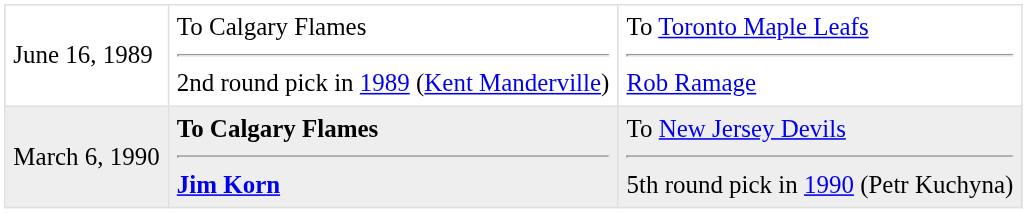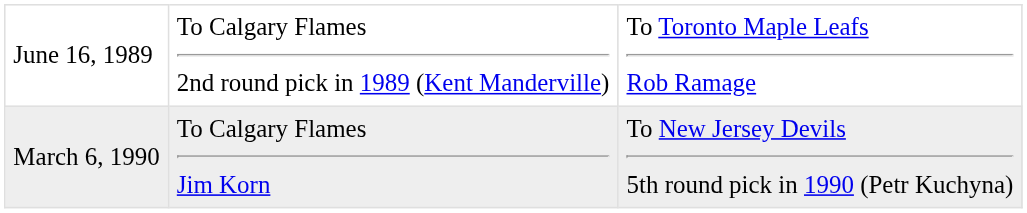March 6, 1990 | column 2: bold -> normal
